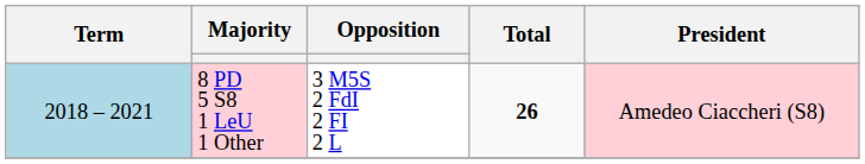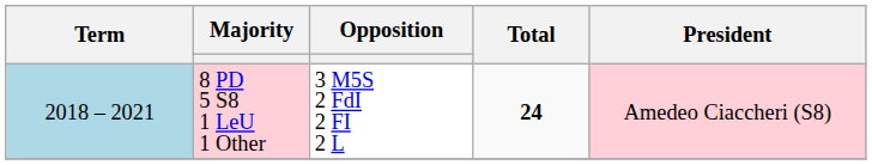8 PD 5 S8 1 LeU 1 Other | Total: 26 -> 24
